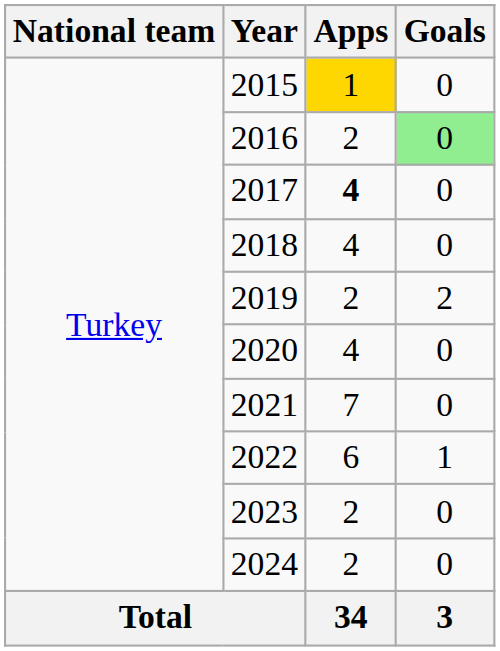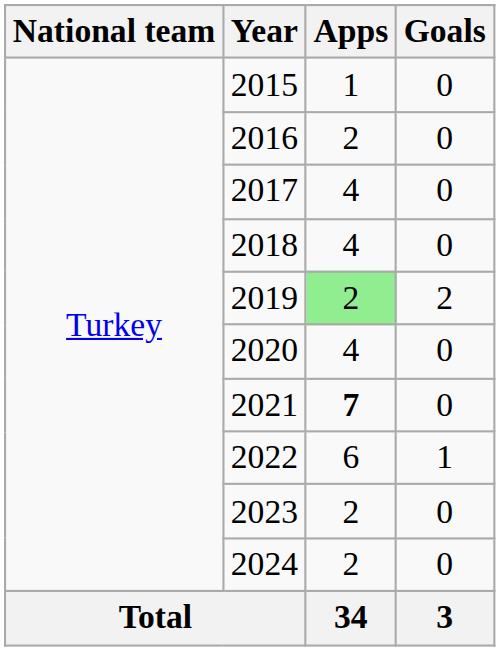2015 | Apps: gold background -> no background
2016 | Goals: lightgreen background -> no background
2017 | Apps: bold -> normal
2019 | Apps: no background -> lightgreen background
2021 | Apps: normal -> bold
